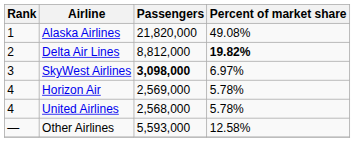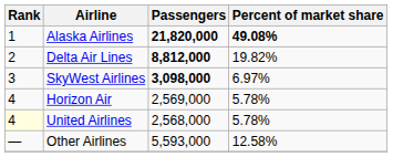Alaska Airlines | Passengers: normal -> bold
Alaska Airlines | Percent of market share: normal -> bold
Delta Air Lines | Passengers: normal -> bold
Delta Air Lines | Percent of market share: bold -> normal
United Airlines | Rank: no background -> lightyellow background
